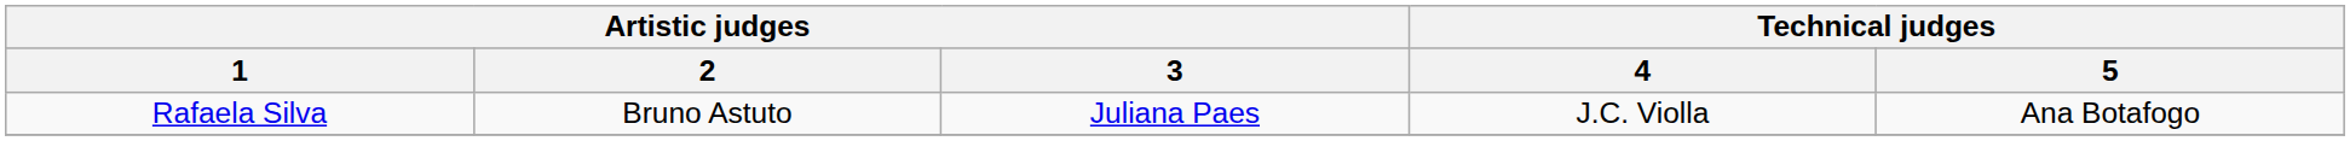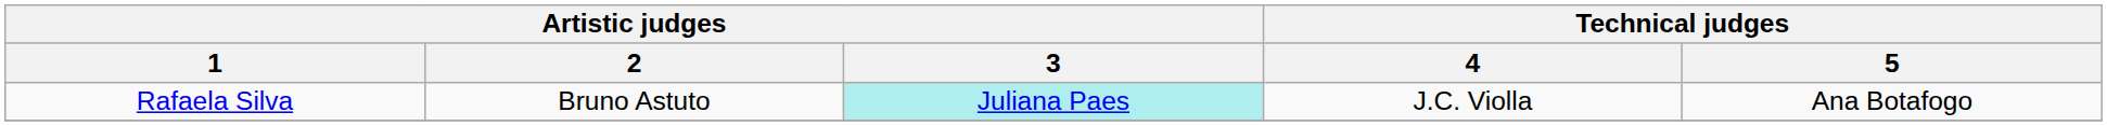Rafaela Silva | Artistic judges / 3: no background -> paleturquoise background
